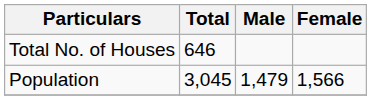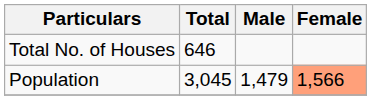Population | Female: no background -> lightsalmon background
